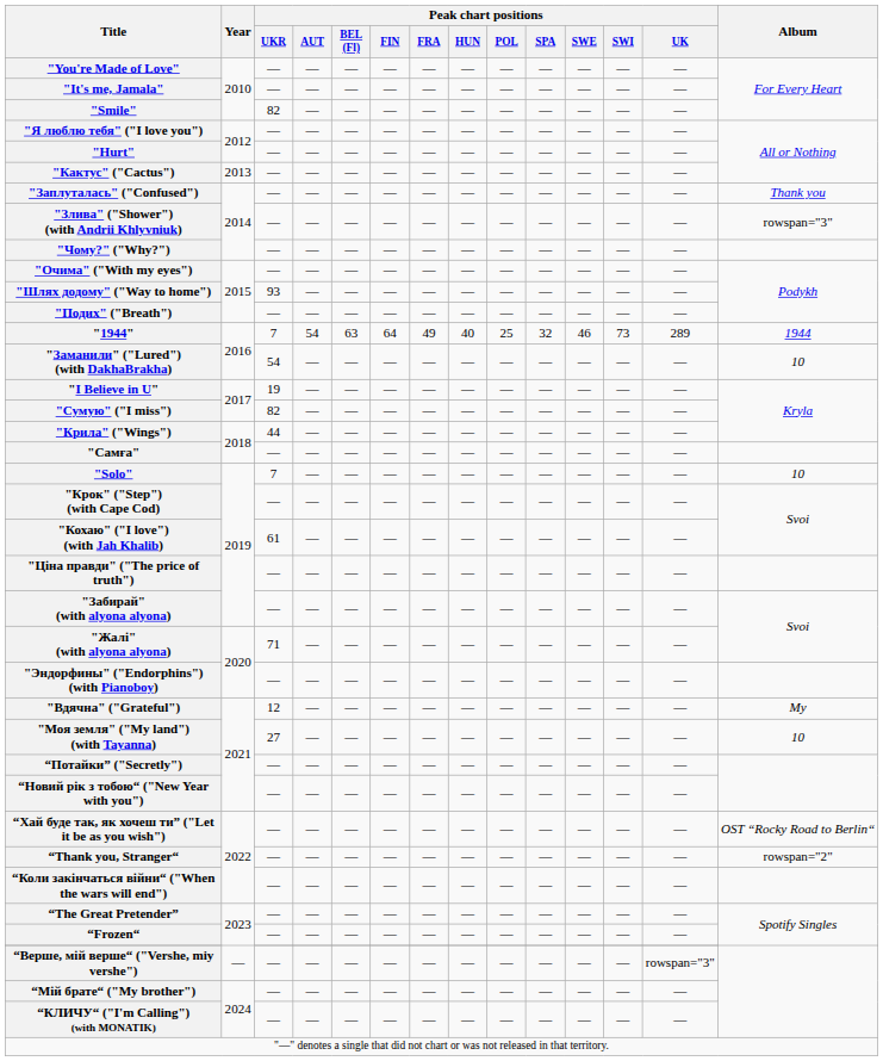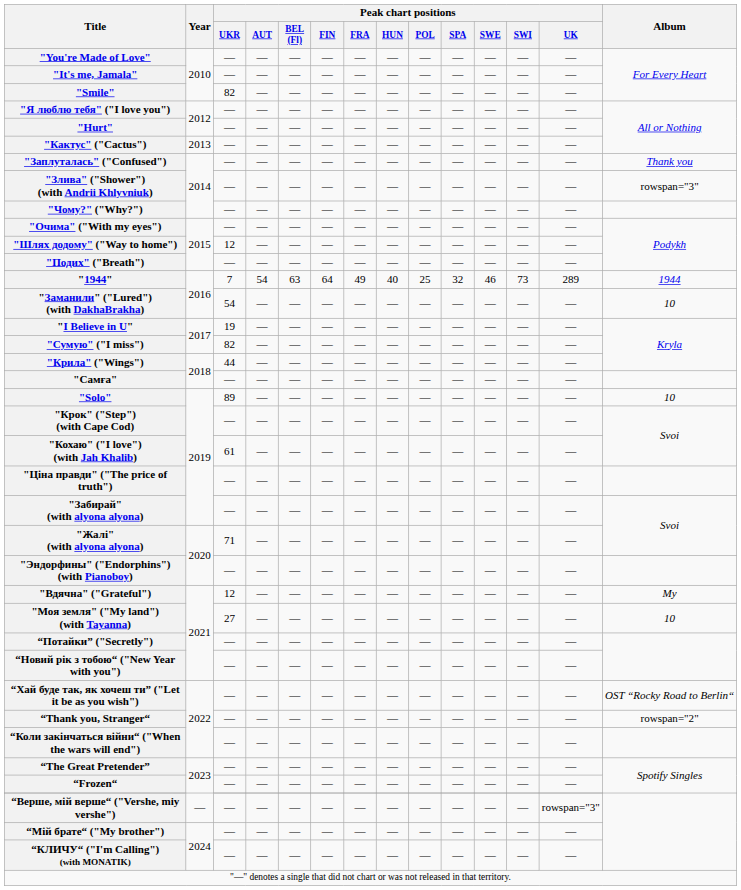"Шлях додому" ("Way to home") | Peak chart positions / UKR: 93 -> 12
"Solo" | Peak chart positions / UKR: 7 -> 89
